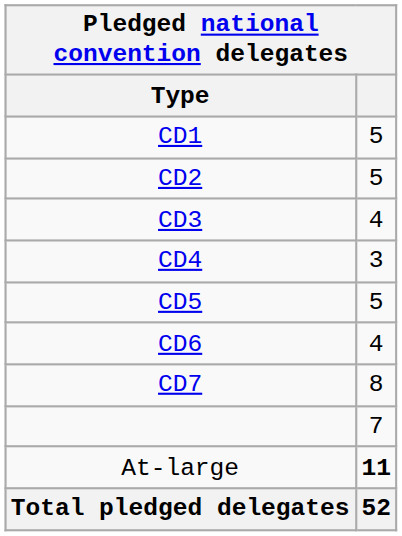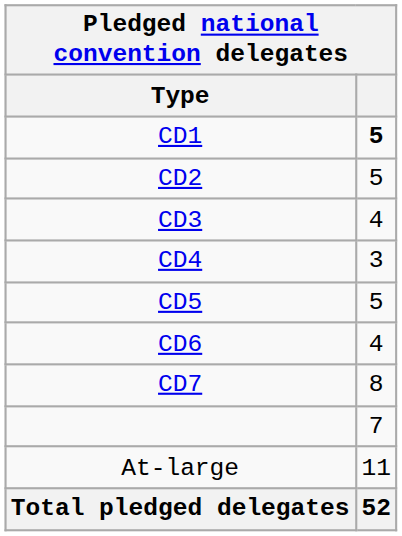CD1 | column 2: normal -> bold
At-large | column 2: bold -> normal
